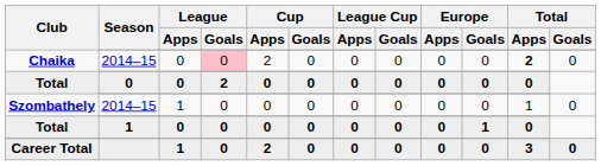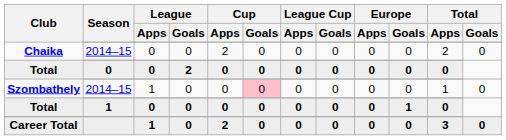Chaika / 2014–15 | League / Goals: pink background -> no background
Chaika / 2014–15 | Total / Apps: bold -> normal
Szombathely / 2014–15 | Cup / Goals: no background -> pink background
